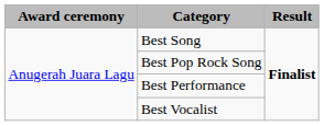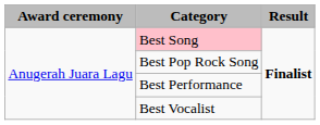Best Song | Category: no background -> pink background
